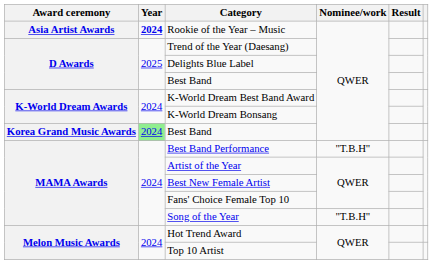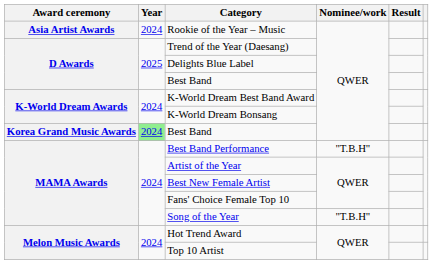Rookie of the Year – Music | Year: bold -> normal
